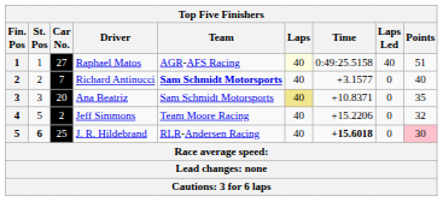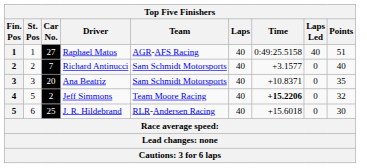Raphael Matos | Laps: lightyellow background -> no background
Richard Antinucci | Team: bold -> normal
Ana Beatriz | Laps: khaki background -> no background
Jeff Simmons | Time: normal -> bold
J. R. Hildebrand | St. Pos: bold -> normal
J. R. Hildebrand | Time: bold -> normal
J. R. Hildebrand | Points: pink background -> no background
